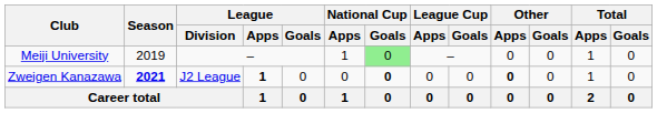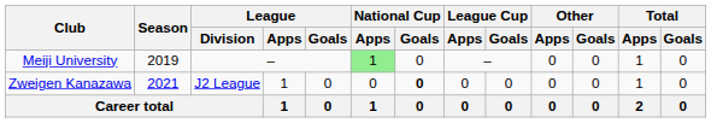Meiji University | National Cup / Apps: no background -> lightgreen background
Meiji University | National Cup / Goals: lightgreen background -> no background
Zweigen Kanazawa | Season: bold -> normal
Zweigen Kanazawa | League / Apps: bold -> normal
Zweigen Kanazawa | Other / Apps: bold -> normal
